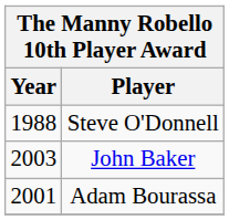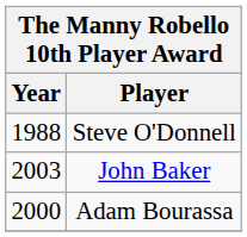Adam Bourassa | Year: 2001 -> 2000
